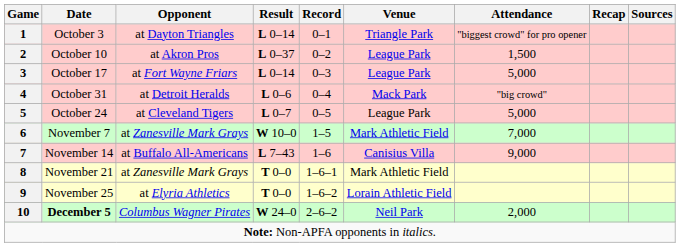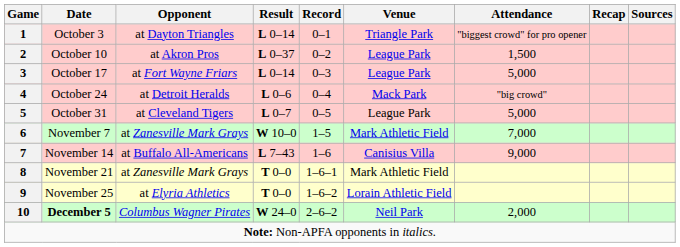4 | Date: October 31 -> October 24
5 | Date: October 24 -> October 31
